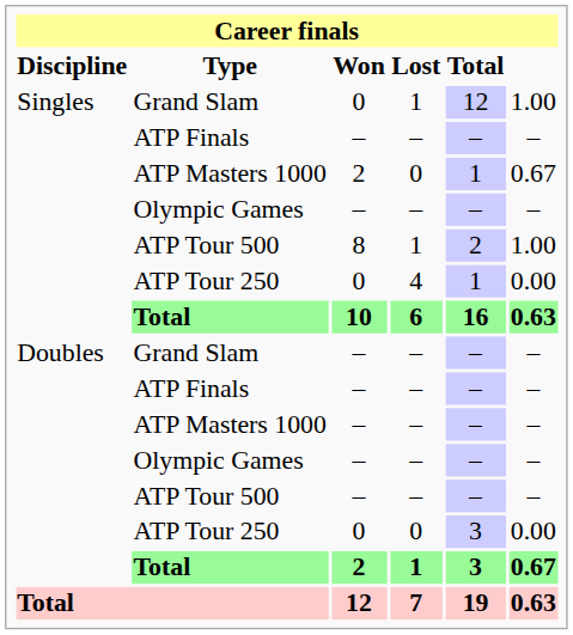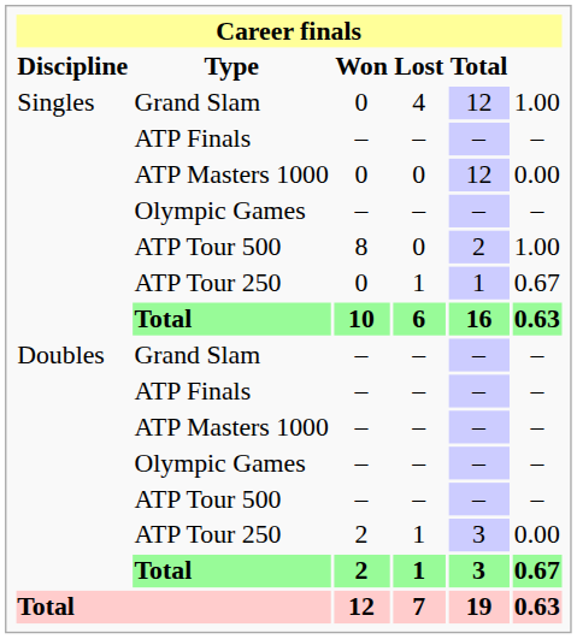Singles / Grand Slam | Lost: 1 -> 4
Singles / ATP Masters 1000 | Won: 2 -> 0
Singles / ATP Masters 1000 | Total: 1 -> 12
Singles / ATP Masters 1000 | column 6: 0.67 -> 0.00
Singles / ATP Tour 500 | Lost: 1 -> 0
Singles / ATP Tour 250 | Lost: 4 -> 1
Singles / ATP Tour 250 | column 6: 0.00 -> 0.67
Doubles / ATP Tour 250 | Won: 0 -> 2
Doubles / ATP Tour 250 | Lost: 0 -> 1
